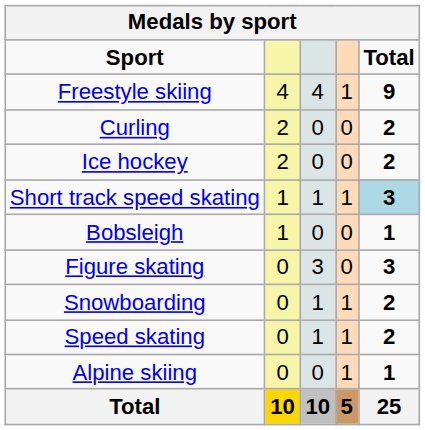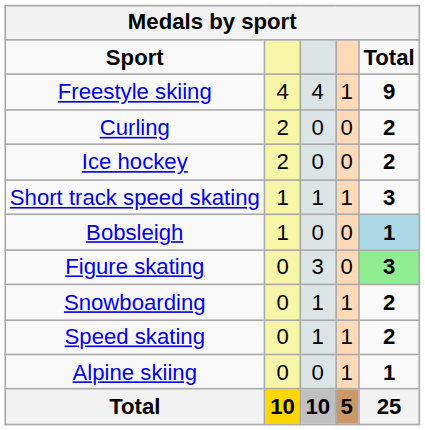Short track speed skating | Total: lightblue background -> no background
Bobsleigh | Total: no background -> lightblue background
Figure skating | Total: no background -> lightgreen background
